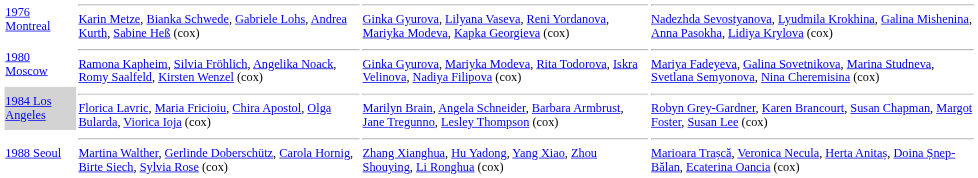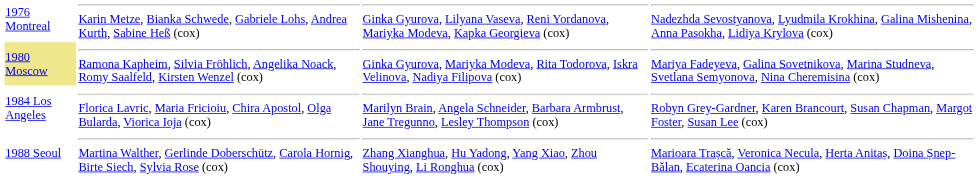1980 Moscow | column 1: no background -> khaki background
1984 Los Angeles | column 1: lightgrey background -> no background
